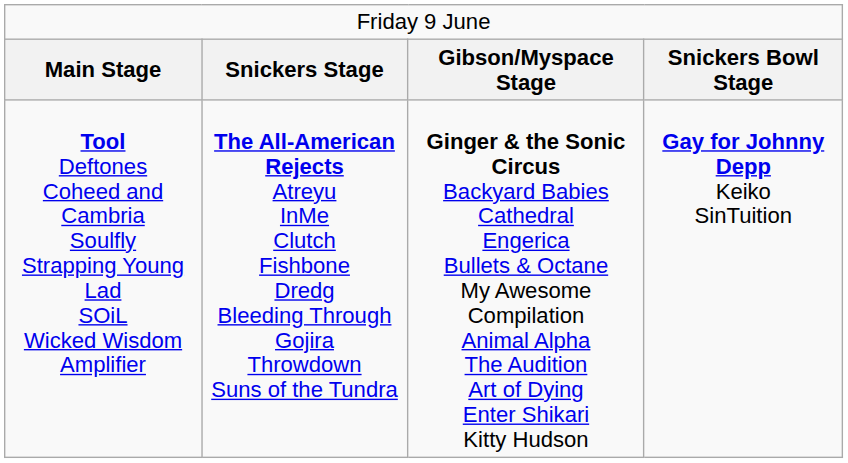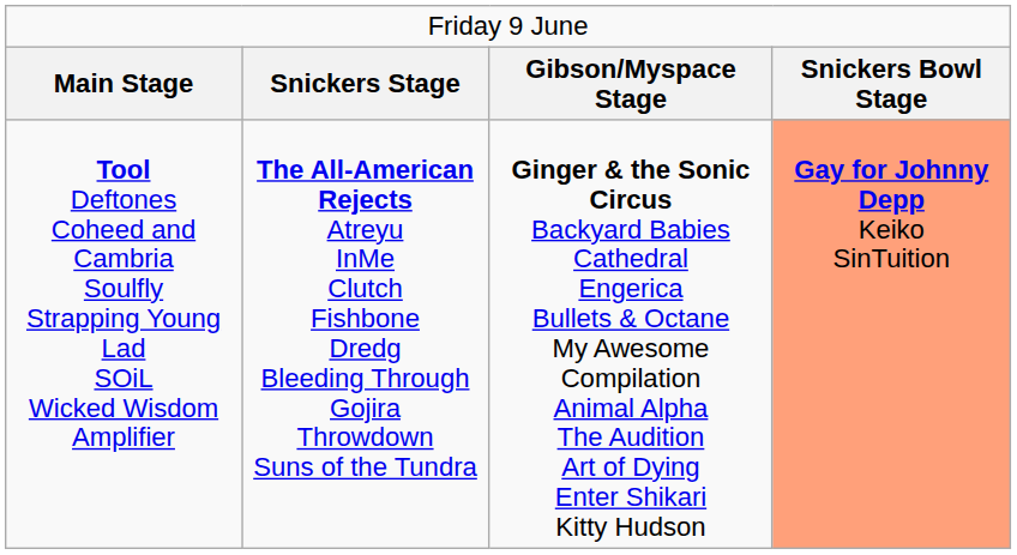row 3 | column 4: no background -> lightsalmon background
